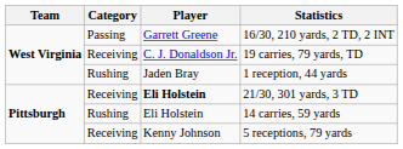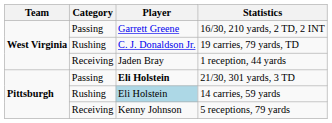19 carries, 79 yards, TD | Category: Receiving -> Rushing
1 reception, 44 yards | Category: Rushing -> Receiving
21/30, 301 yards, 3 TD | Category: Receiving -> Passing
14 carries, 59 yards | Player: no background -> lightblue background
